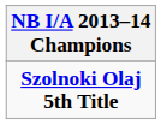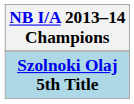row 2 | column 1: no background -> lightblue background
